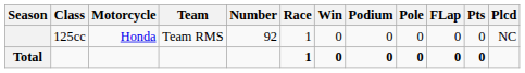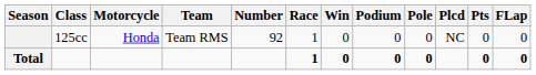columns swapped: FLap <-> Plcd
